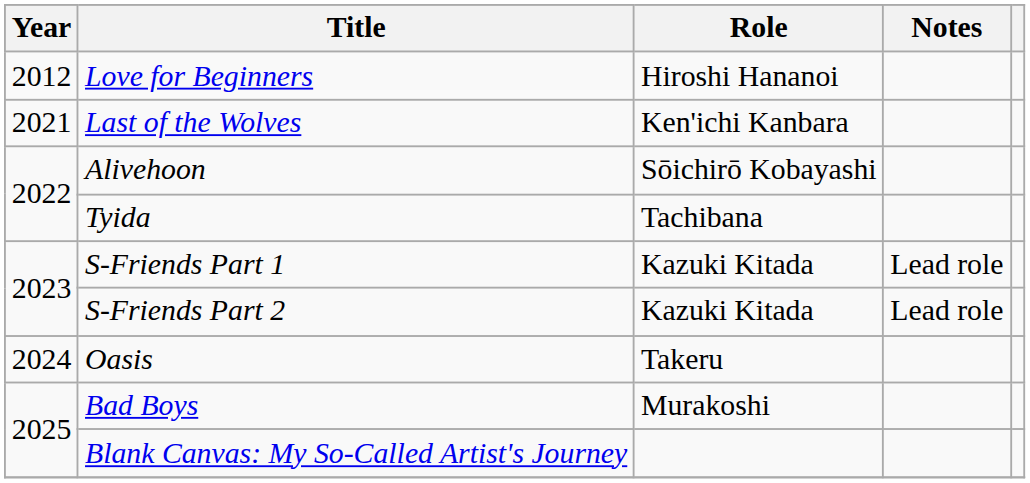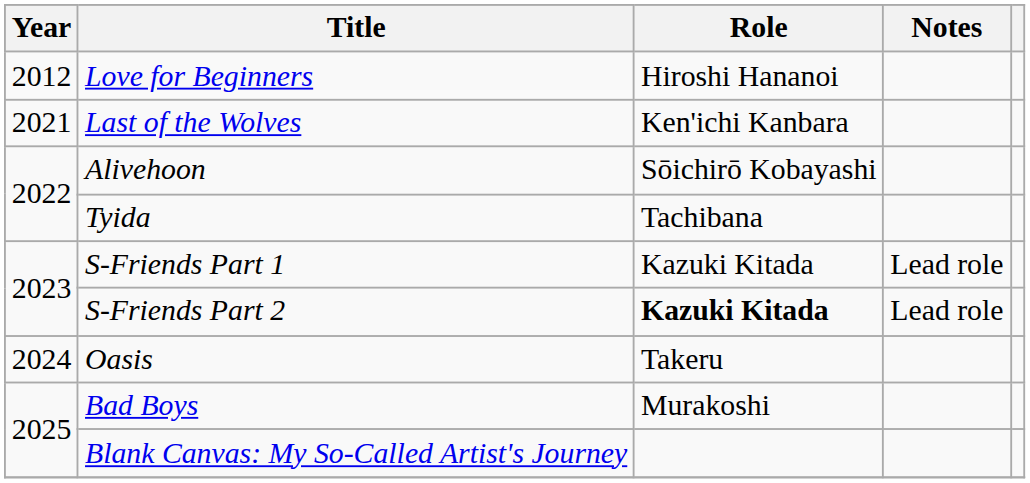S-Friends Part 2 | Role: normal -> bold
